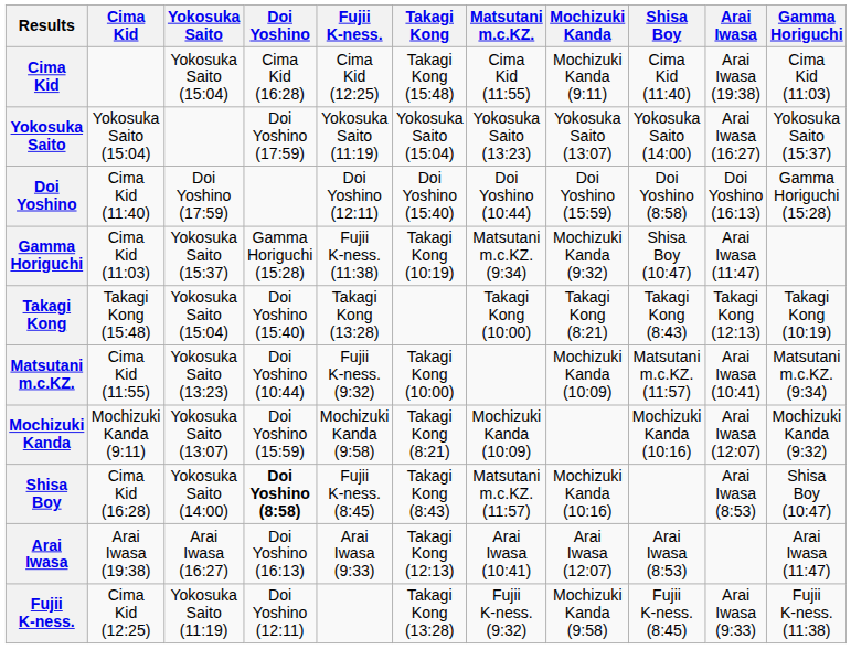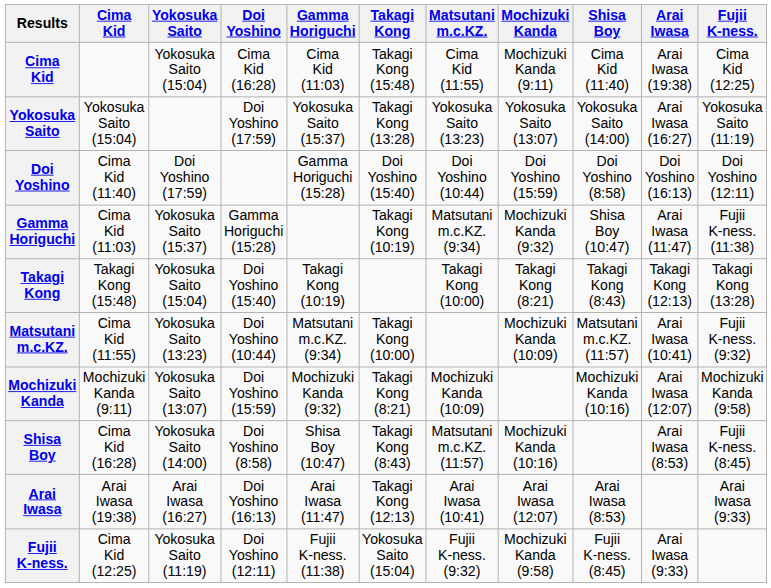columns swapped: Gamma Horiguchi <-> Fujii K-ness.
row 3 | Takagi Kong: Yokosuka Saito (15:04) -> Takagi Kong (13:28)
row 9 | Doi Yoshino: bold -> normal
row 11 | Takagi Kong: Takagi Kong (13:28) -> Yokosuka Saito (15:04)
